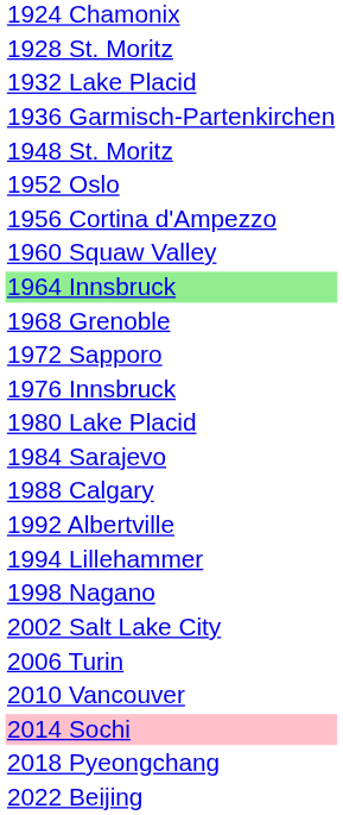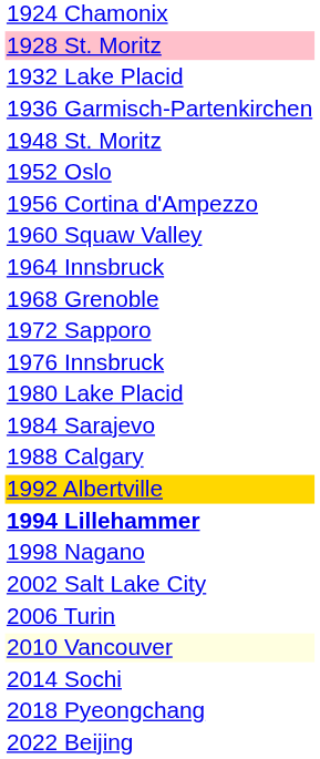1928 St. Moritz | column 1: no background -> pink background
1964 Innsbruck | column 1: lightgreen background -> no background
1992 Albertville | column 1: no background -> gold background
1994 Lillehammer | column 1: normal -> bold
2010 Vancouver | column 1: no background -> lightyellow background
2014 Sochi | column 1: pink background -> no background
